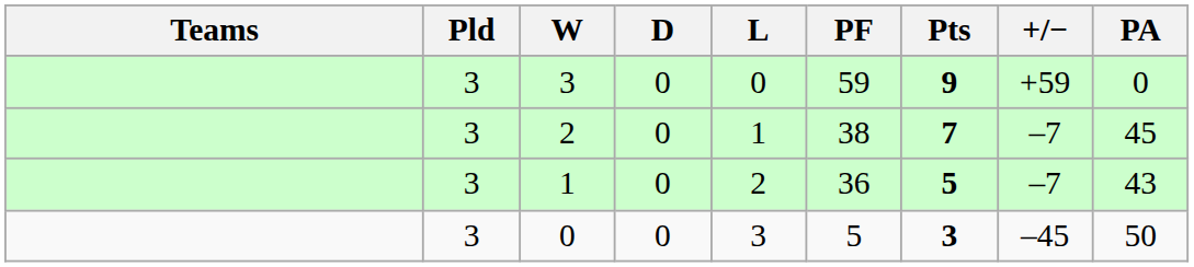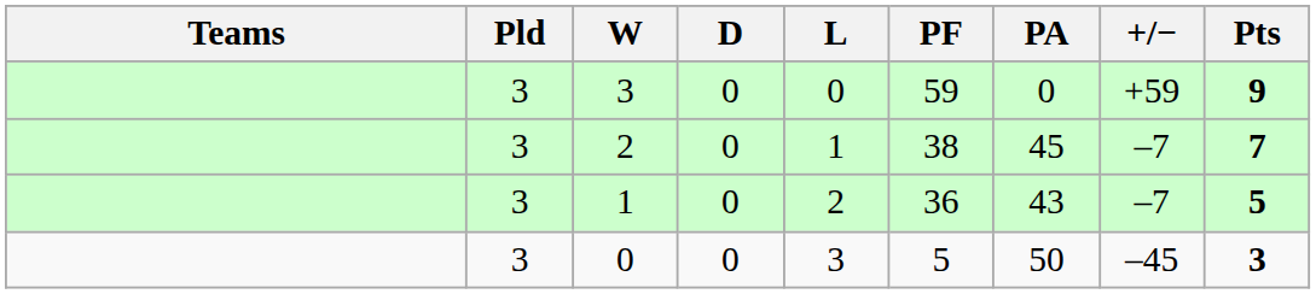columns swapped: PA <-> Pts
